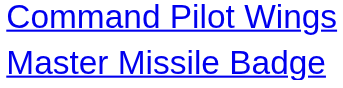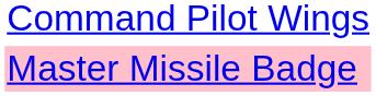row 2 | column 1: no background -> pink background
